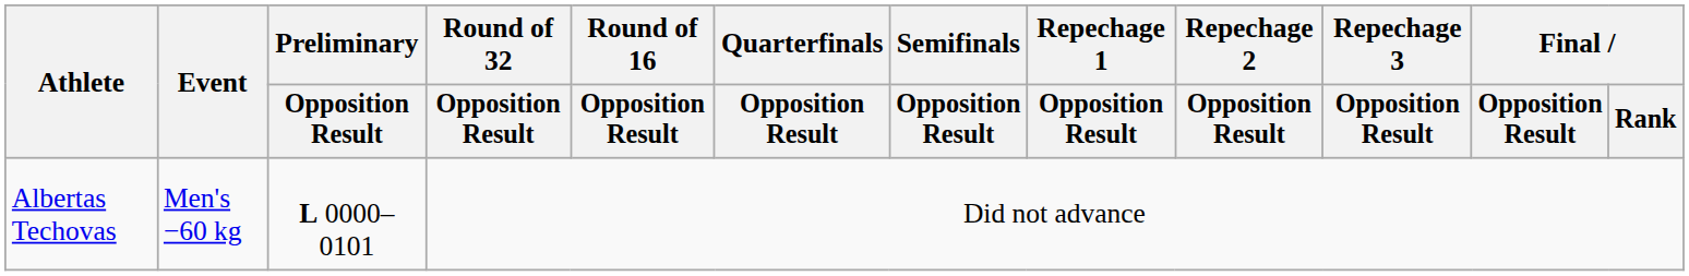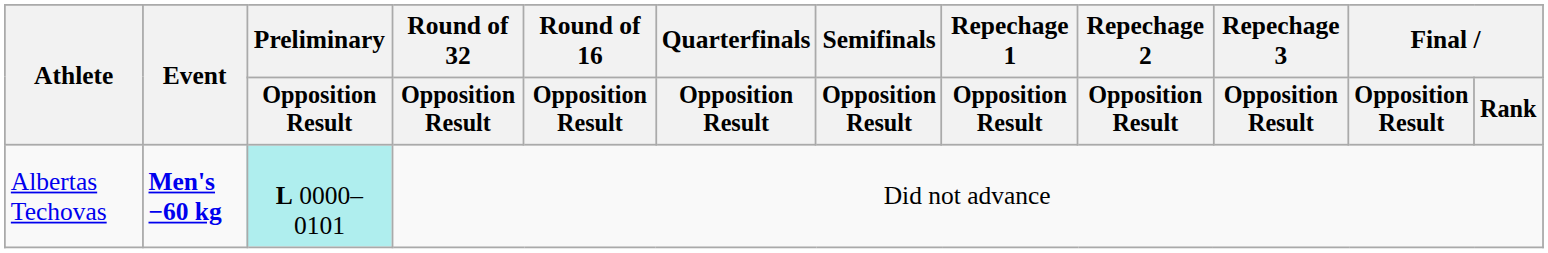Albertas Techovas | Event: normal -> bold
Albertas Techovas | Preliminary / Opposition Result: no background -> paleturquoise background
